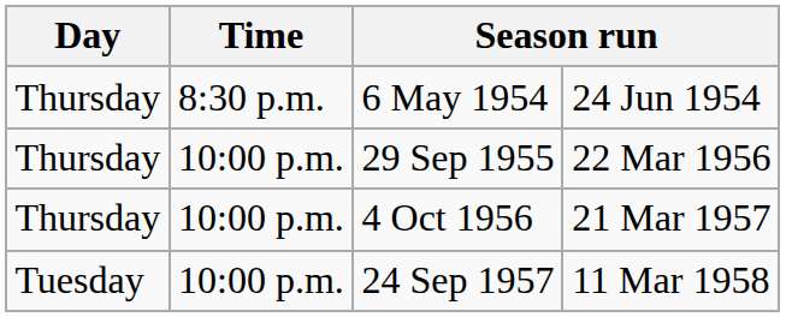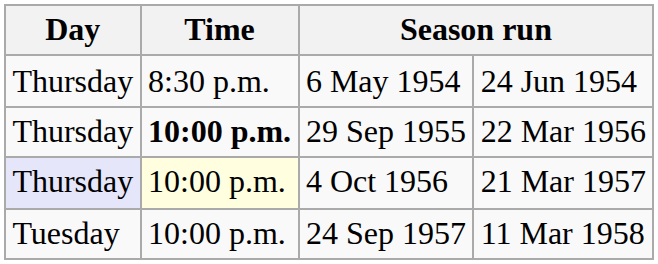29 Sep 1955 | Time: normal -> bold
4 Oct 1956 | Day: no background -> lavender background
4 Oct 1956 | Time: no background -> lightyellow background
